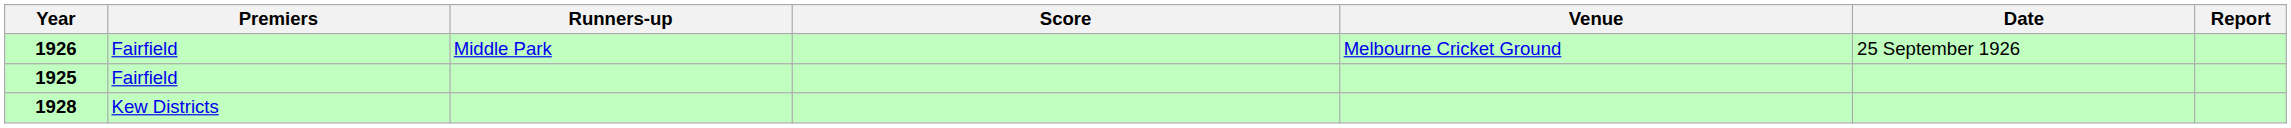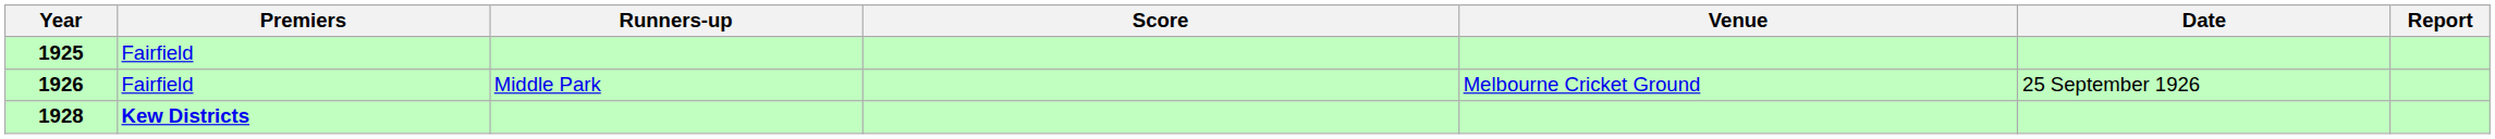rows swapped: 1925 <-> 1926
1928 | Premiers: normal -> bold
